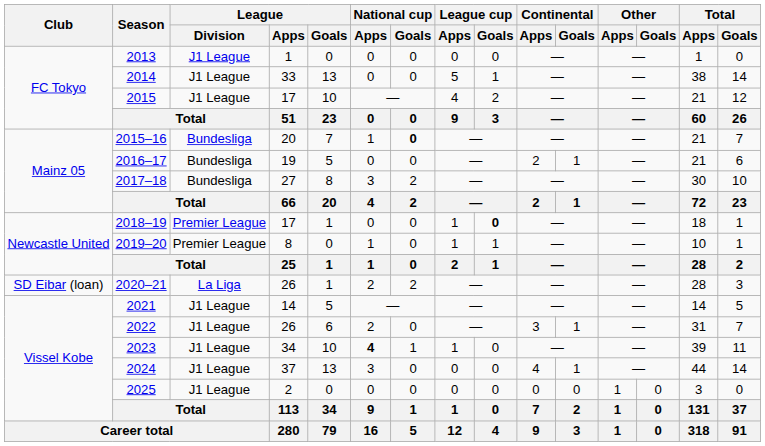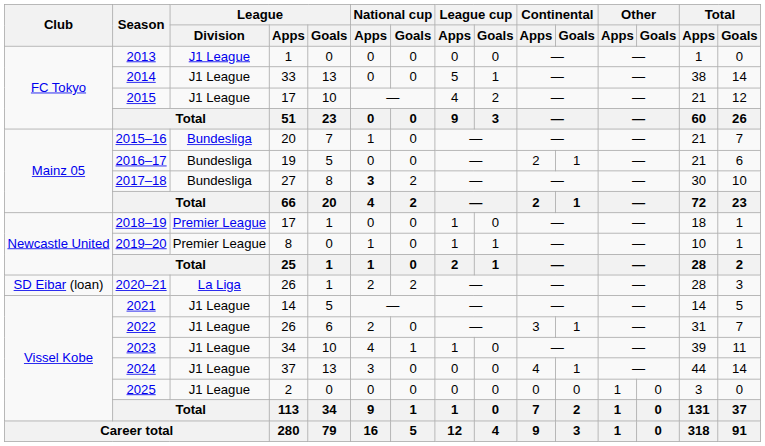2015–16 | National cup / Goals: bold -> normal
2017–18 | National cup / Apps: normal -> bold
2018–19 | League cup / Goals: bold -> normal
2023 | National cup / Apps: bold -> normal
